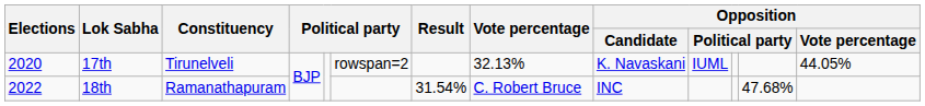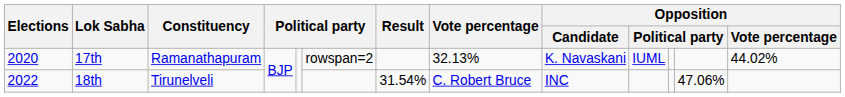17th | Constituency: Tirunelveli -> Ramanathapuram
17th | Opposition / Vote percentage: 44.05% -> 44.02%
18th | Constituency: Ramanathapuram -> Tirunelveli
18th | column 12: 47.68% -> 47.06%
